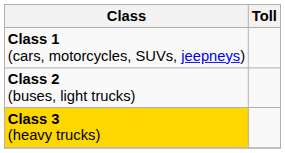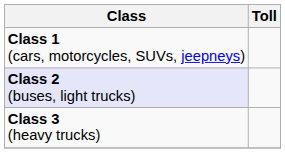Class 2 (buses, light trucks) | Class: no background -> lavender background
Class 3 (heavy trucks) | Class: gold background -> no background
